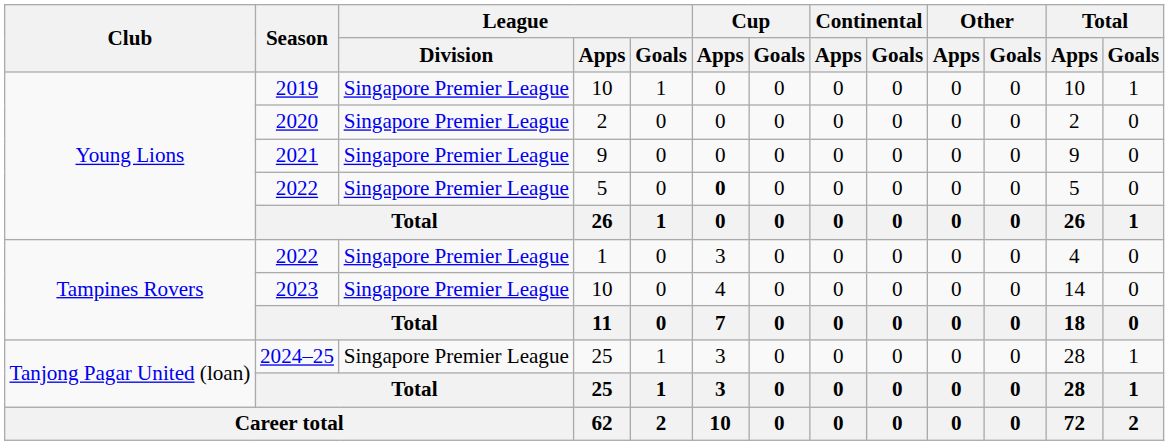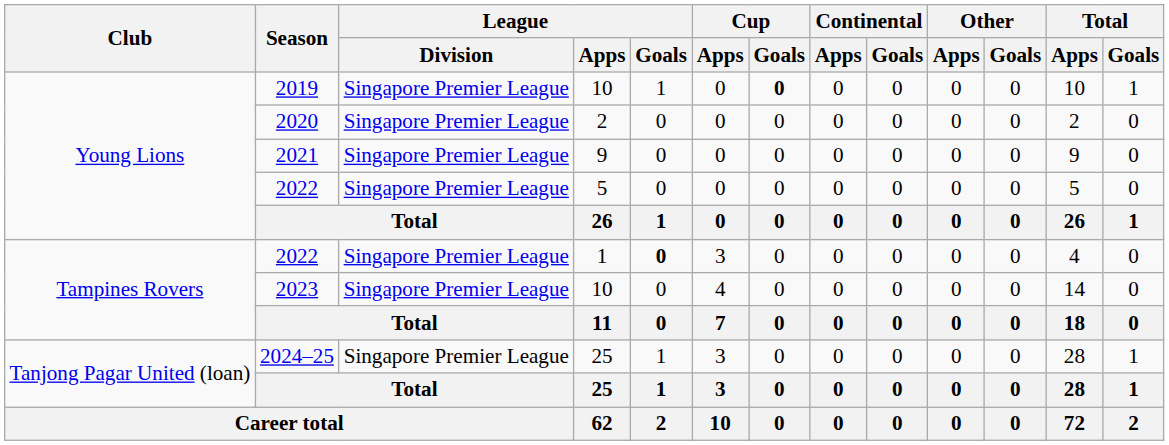2019 | Cup / Goals: normal -> bold
2022 / 5 | Cup / Apps: bold -> normal
2022 / 1 | League / Goals: normal -> bold
